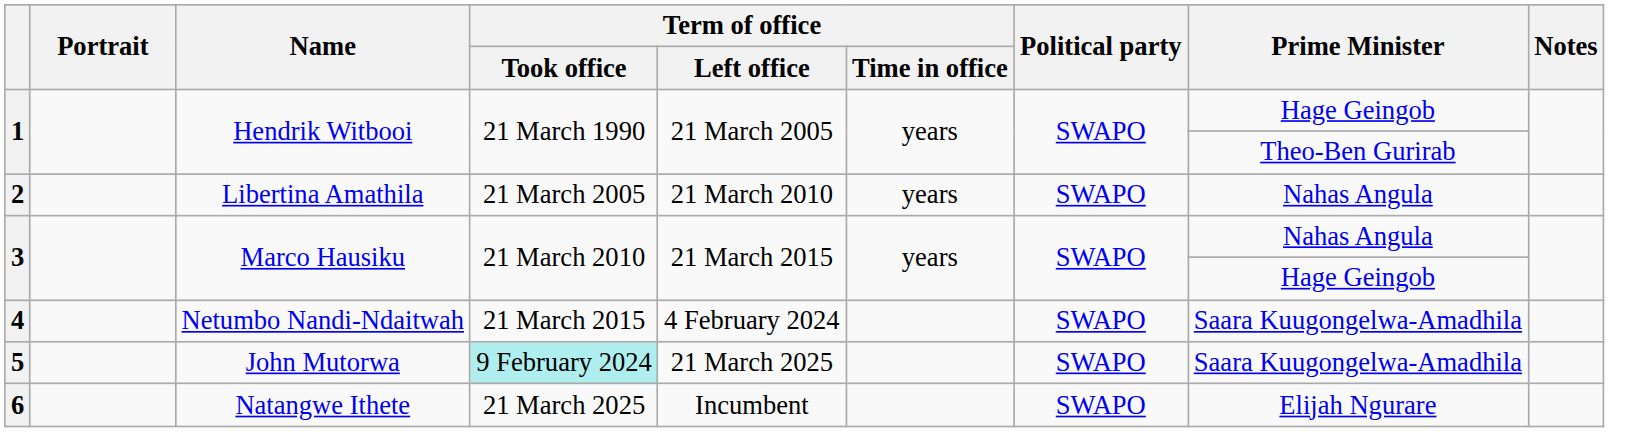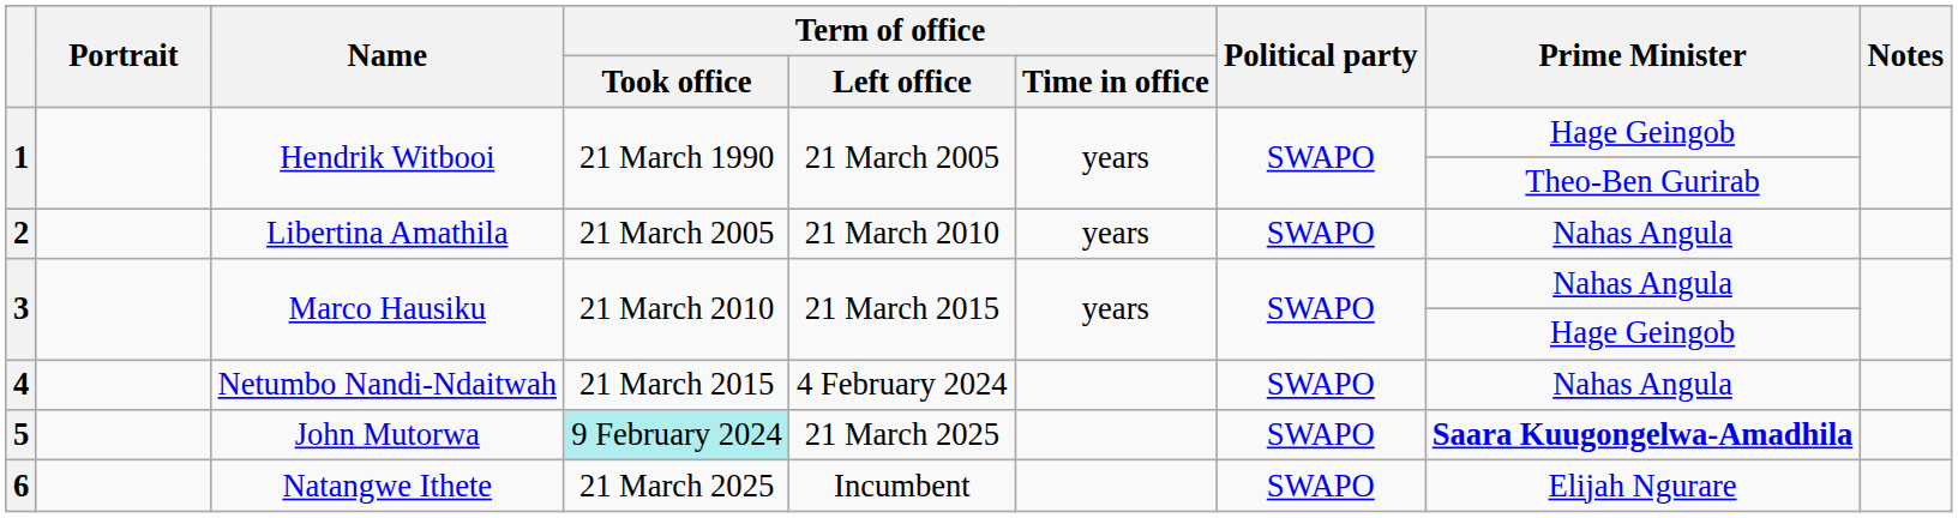4 | Prime Minister: Saara Kuugongelwa-Amadhila -> Nahas Angula
5 | Prime Minister: normal -> bold
